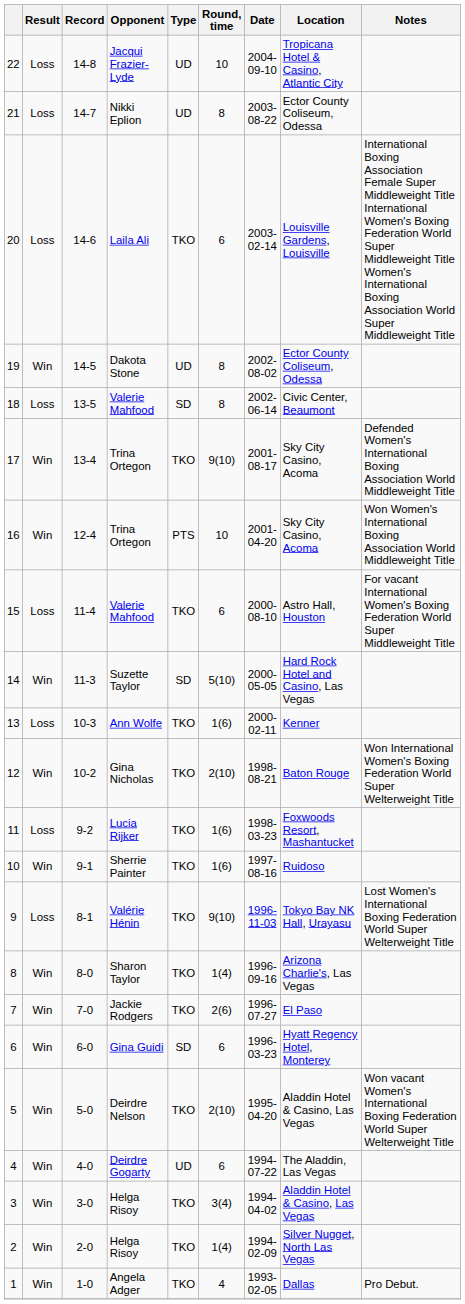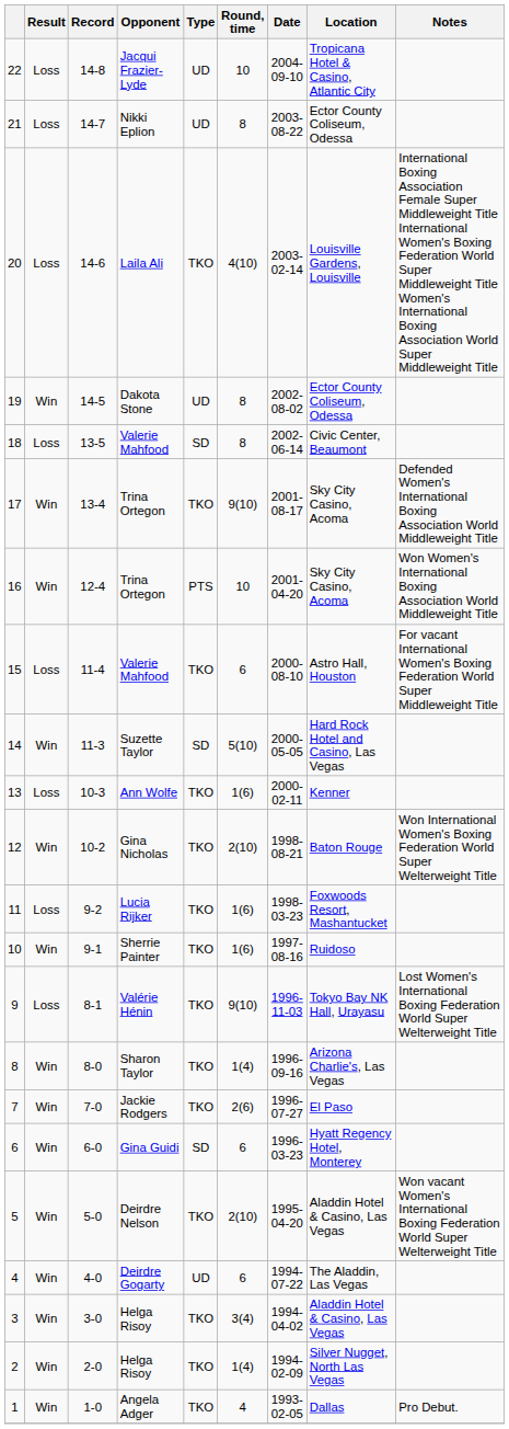20 | Round, time: 6 -> 4(10)
